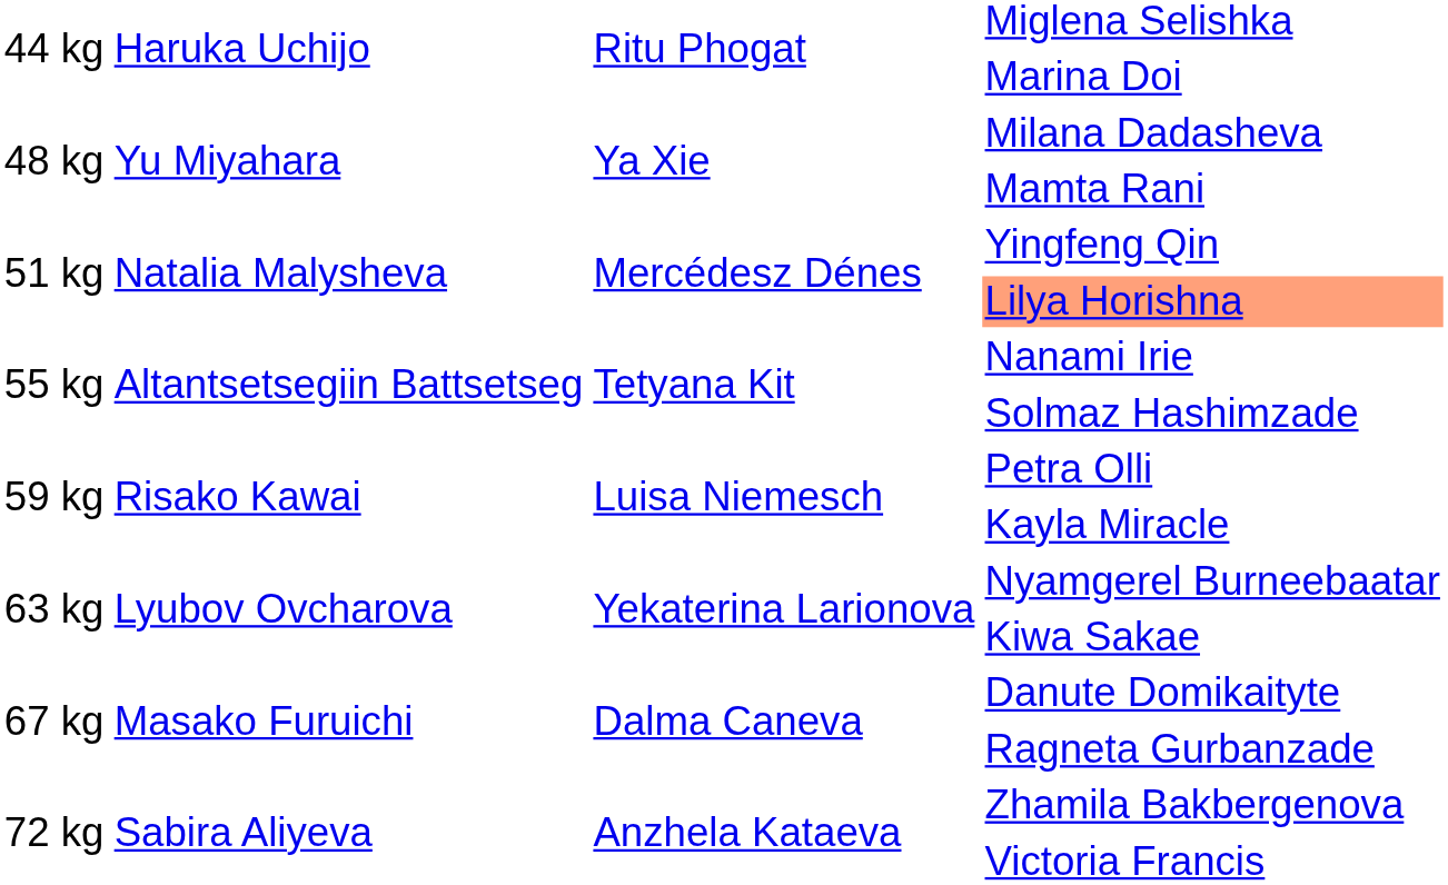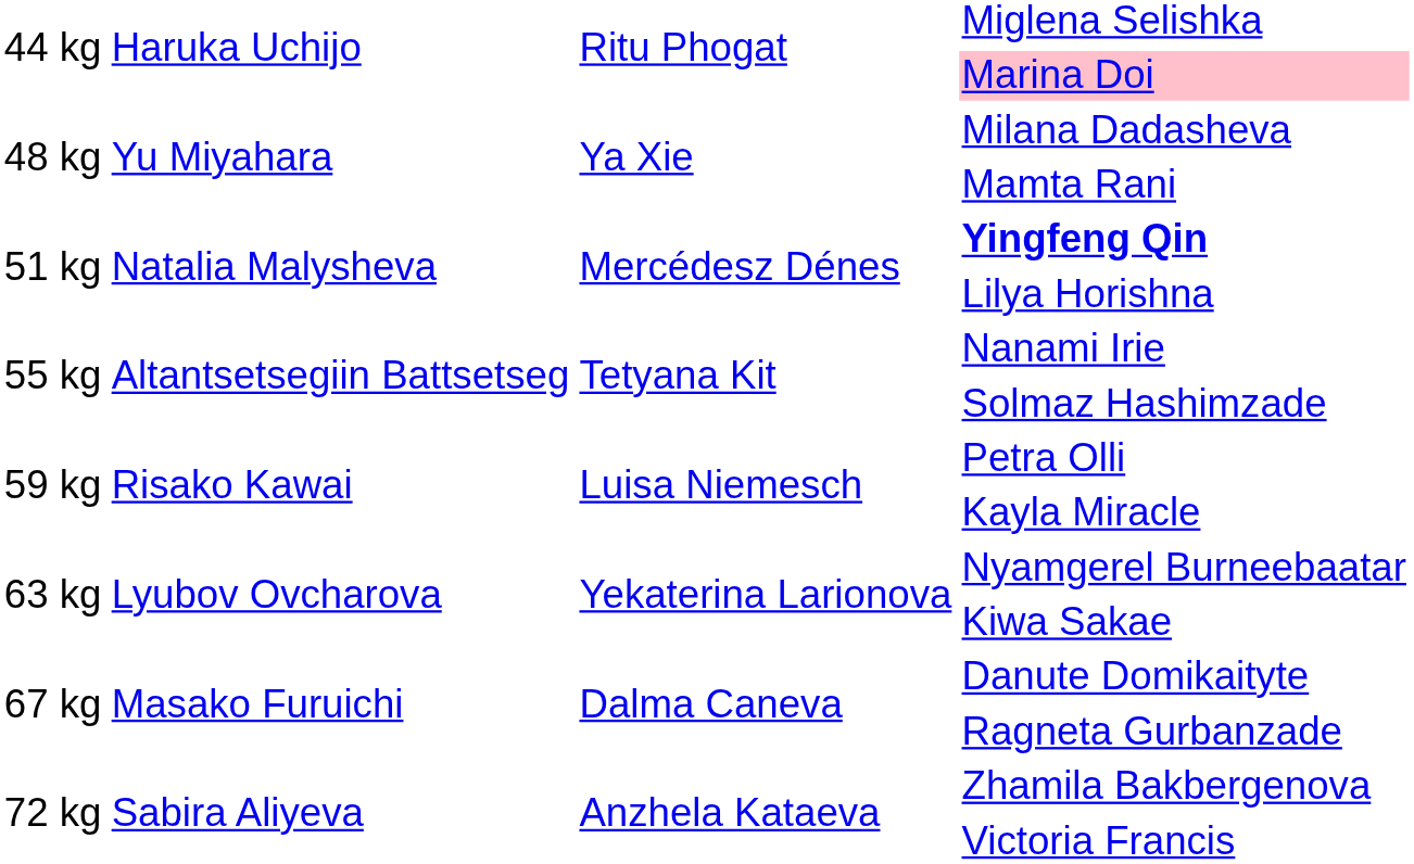Marina Doi | column 4: no background -> pink background
Yingfeng Qin | column 4: normal -> bold
Lilya Horishna | column 4: lightsalmon background -> no background
